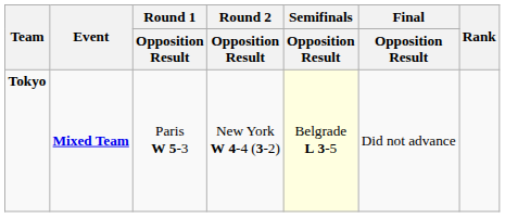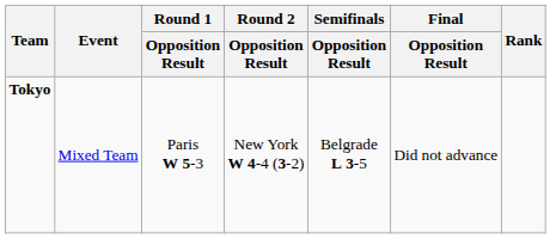Tokyo | Event: bold -> normal
Tokyo | Semifinals / Opposition Result: lightyellow background -> no background
